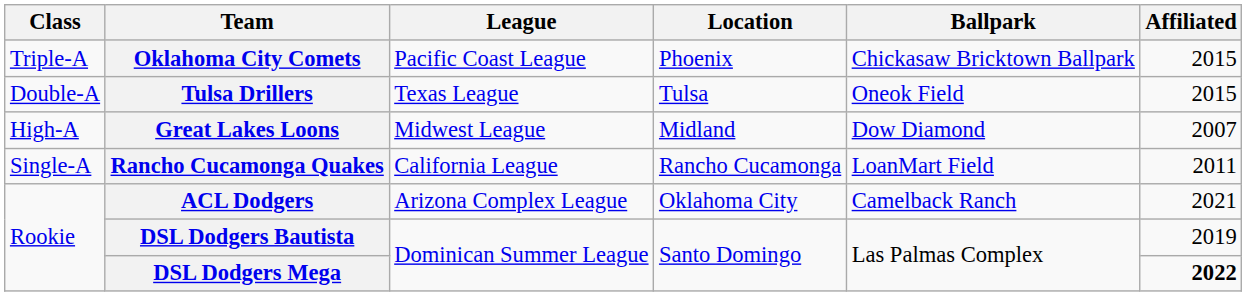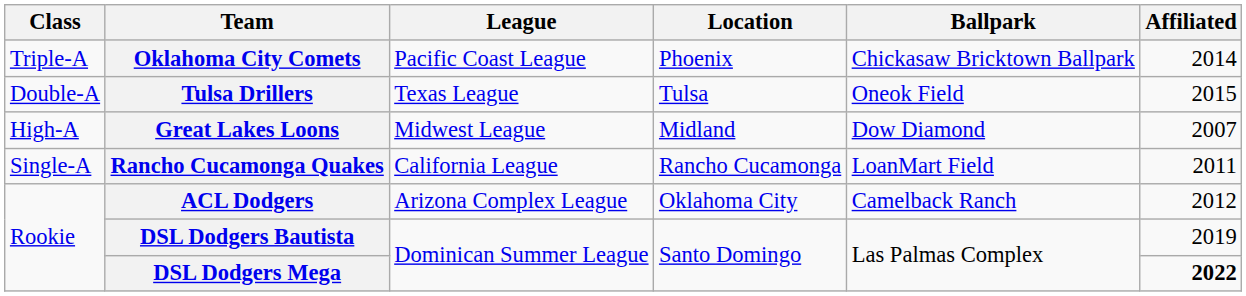Oklahoma City Comets | Affiliated: 2015 -> 2014
ACL Dodgers | Affiliated: 2021 -> 2012
